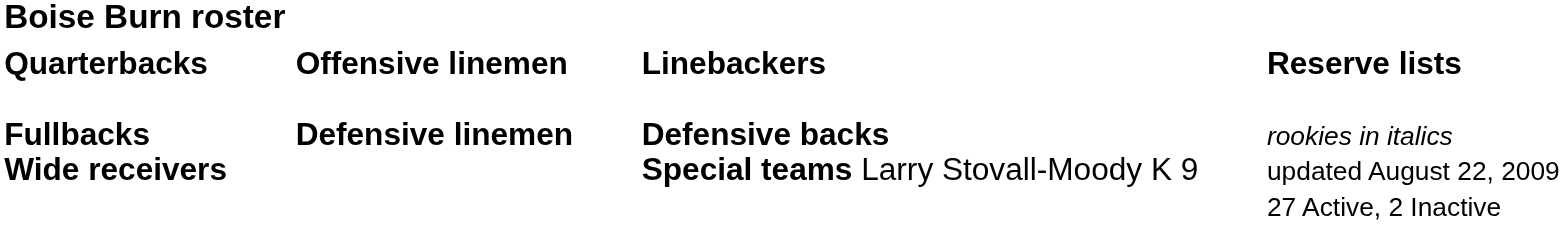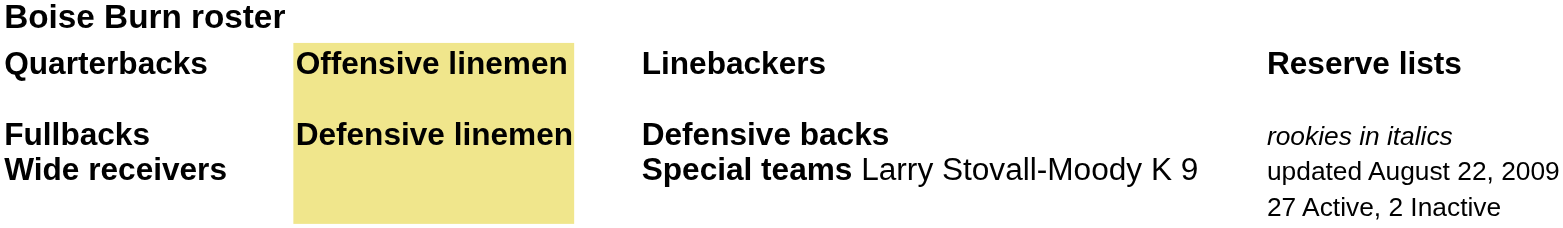Quarterbacks Fullbacks Wide receivers | column 2: no background -> khaki background
